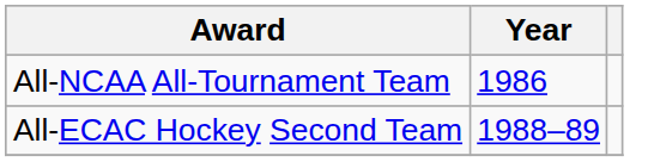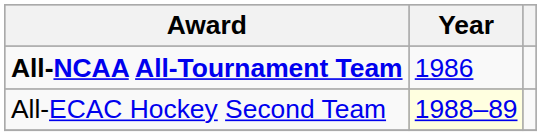row 2 | Award: normal -> bold
row 3 | Year: no background -> lightyellow background
